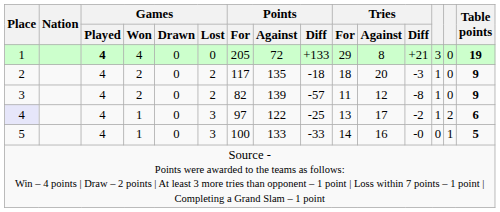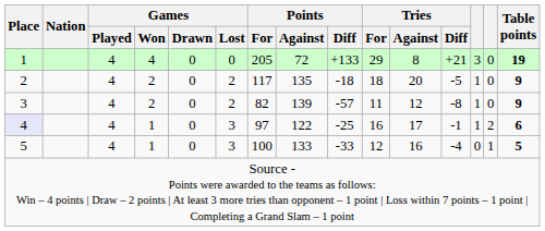row 3 | Games / Played: bold -> normal
row 4 | Tries / Diff: -3 -> -5
row 6 | Tries / For: 13 -> 16
row 6 | Tries / Diff: -2 -> -1
row 7 | Tries / For: 14 -> 12
row 7 | Tries / Diff: -0 -> -4
